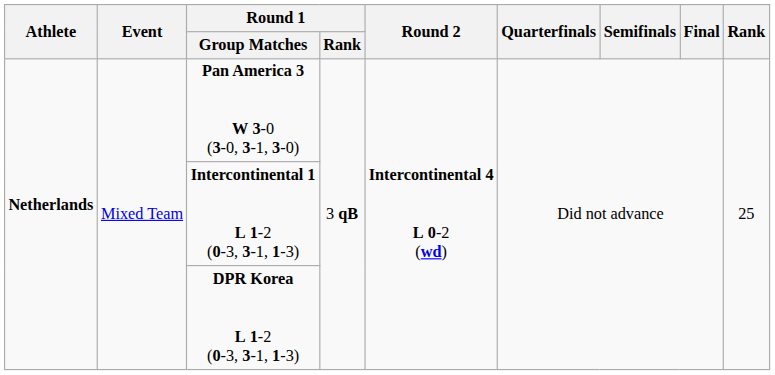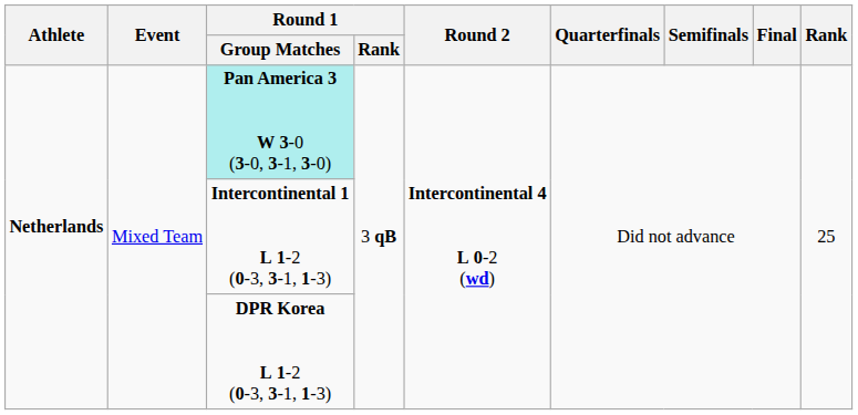Pan America 3 W 3-0 (3-0, 3-1, 3-0) | Round 1 / Group Matches: no background -> paleturquoise background
